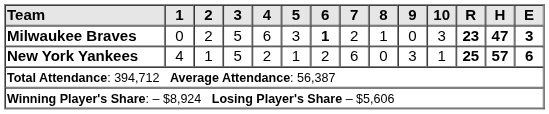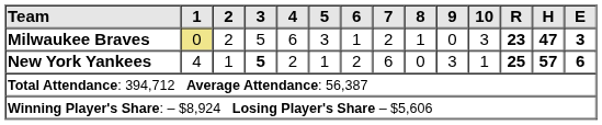Milwaukee Braves | 1: no background -> khaki background
Milwaukee Braves | 6: bold -> normal
New York Yankees | 3: normal -> bold
